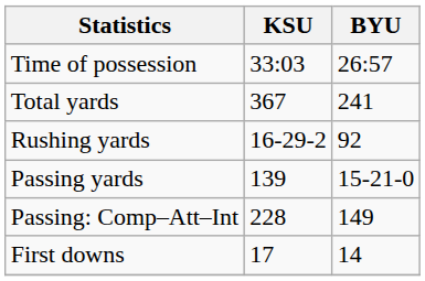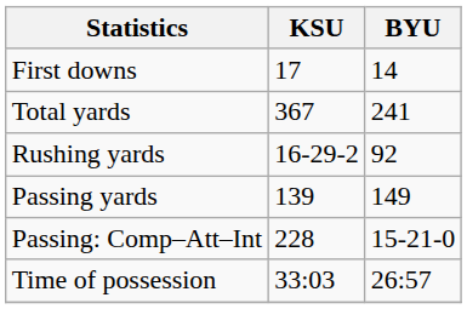rows swapped: First downs <-> Time of possession
Passing yards | BYU: 15-21-0 -> 149
Passing: Comp–Att–Int | BYU: 149 -> 15-21-0
